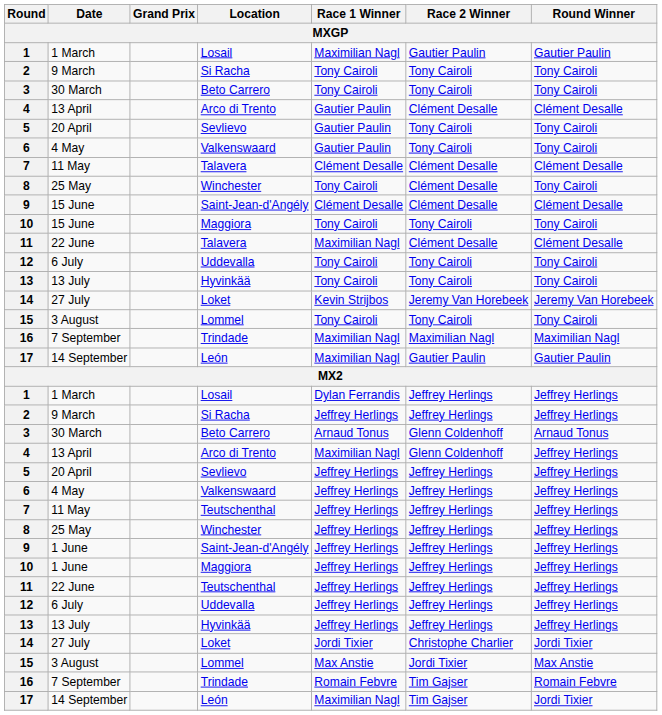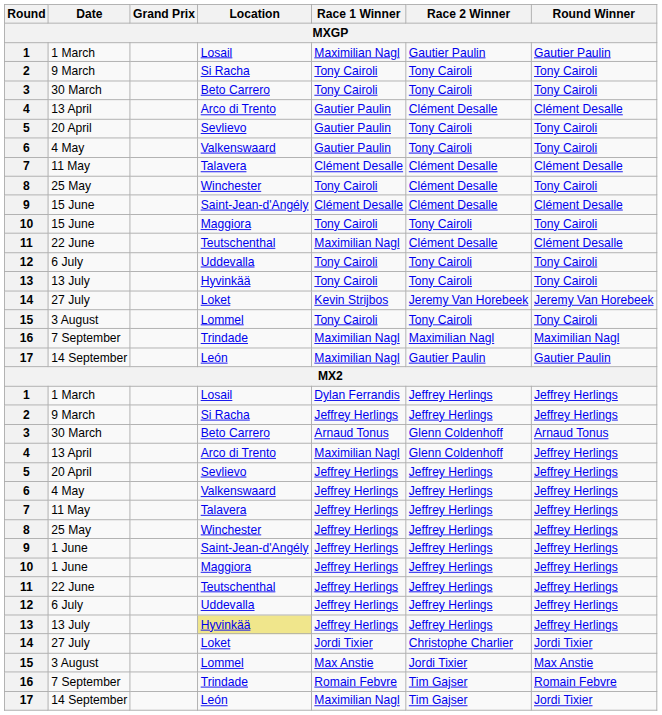row 13 | Location: Talavera -> Teutschenthal
row 27 | Location: Teutschenthal -> Talavera
row 33 | Location: no background -> khaki background
